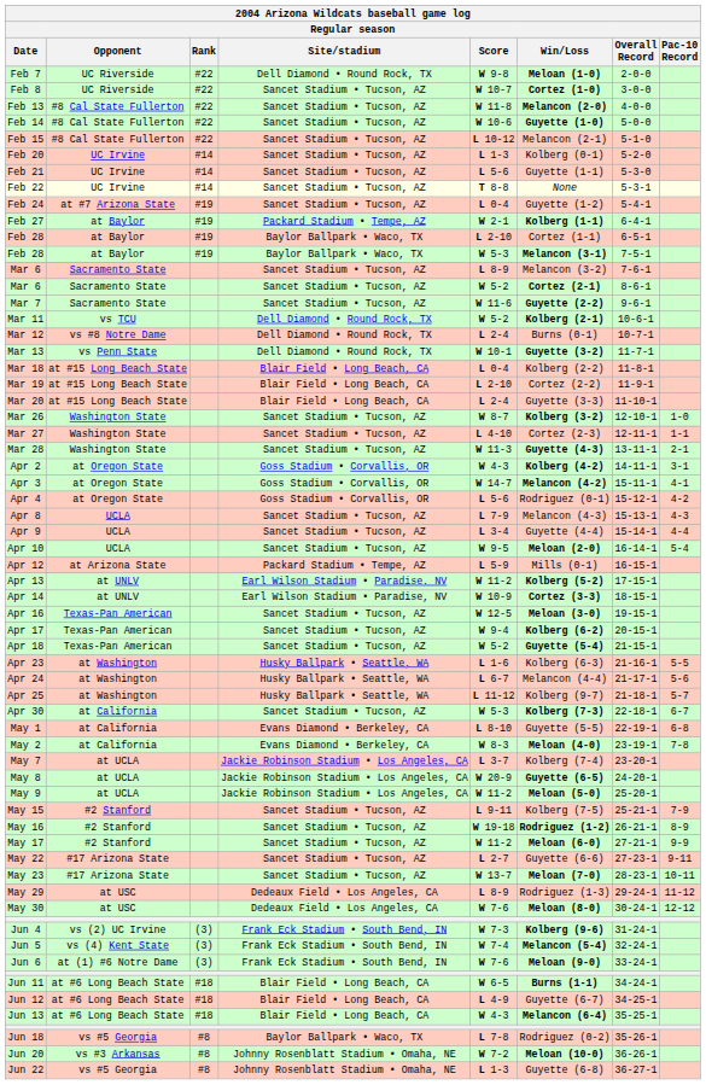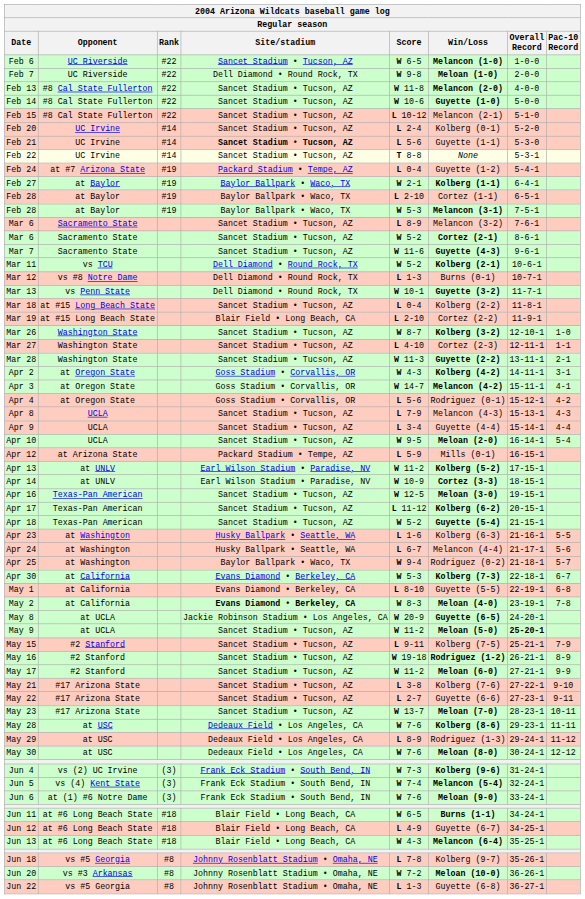+ row: Feb 6 | UC Riverside | #22 | Sancet Stadium • Tucson, AZ | W 6-5 | Melancon (1-0) | 1-0-0
- row: Feb 8 | UC Riverside | #22 | Sancet Stadium • Tucson, AZ | W 10-7 | Cortez (1-0) | 3-0-0
Feb 20 | Score: L 1-3 -> L 2-4
Feb 21 | Site/stadium: normal -> bold
Feb 24 | Site/stadium: Sancet Stadium • Tucson, AZ -> Packard Stadium • Tempe, AZ
Feb 27 | Site/stadium: Packard Stadium • Tempe, AZ -> Baylor Ballpark • Waco, TX
Mar 7 | Win/Loss: Guyette (2-2) -> Guyette (4-3)
Mar 12 | Score: L 2-4 -> L 1-3
Mar 18 | Site/stadium: Blair Field • Long Beach, CA -> Sancet Stadium • Tucson, AZ
- row: Mar 20 | at #15 Long Beach State | Blair Field • Long Beach, CA | L 2-4 | Guyette (3-3) | 11-10-1
Mar 28 | Win/Loss: Guyette (4-3) -> Guyette (2-2)
Apr 17 | Score: W 9-4 -> L 11-12
Apr 25 | Site/stadium: Husky Ballpark • Seattle, WA -> Baylor Ballpark • Waco, TX
Apr 25 | Score: L 11-12 -> W 9-4
Apr 25 | Win/Loss: Kolberg (9-7) -> Rodriguez (0-2)
Apr 30 | Site/stadium: Sancet Stadium • Tucson, AZ -> Evans Diamond • Berkeley, CA
May 2 | Site/stadium: normal -> bold
- row: May 7 | at UCLA | Jackie Robinson Stadium • Los Angeles, CA | L 3-7 | Kolberg (7-4) | 23-20-1
May 9 | Site/stadium: Jackie Robinson Stadium • Los Angeles, CA -> Sancet Stadium • Tucson, AZ
May 9 | Overall Record: normal -> bold
+ row: May 21 | #17 Arizona State | Sancet Stadium • Tucson, AZ | L 3-8 | Kolberg (7-6) | 27-22-1 | 9-10
+ row: May 28 | at USC | Dedeaux Field • Los Angeles, CA | W 7-6 | Kolberg (8-6) | 29-23-1 | 11-11
Jun 18 | Site/stadium: Baylor Ballpark • Waco, TX -> Johnny Rosenblatt Stadium • Omaha, NE
Jun 18 | Win/Loss: Rodriguez (0-2) -> Kolberg (9-7)
